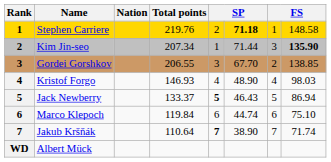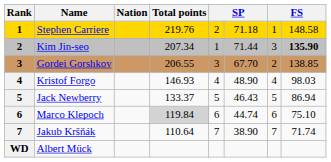Stephen Carriere | column 6: bold -> normal
Jack Newberry | column 5: bold -> normal
Marco Klepoch | Total points: no background -> lightgrey background
Jakub Kršňák | column 5: bold -> normal
